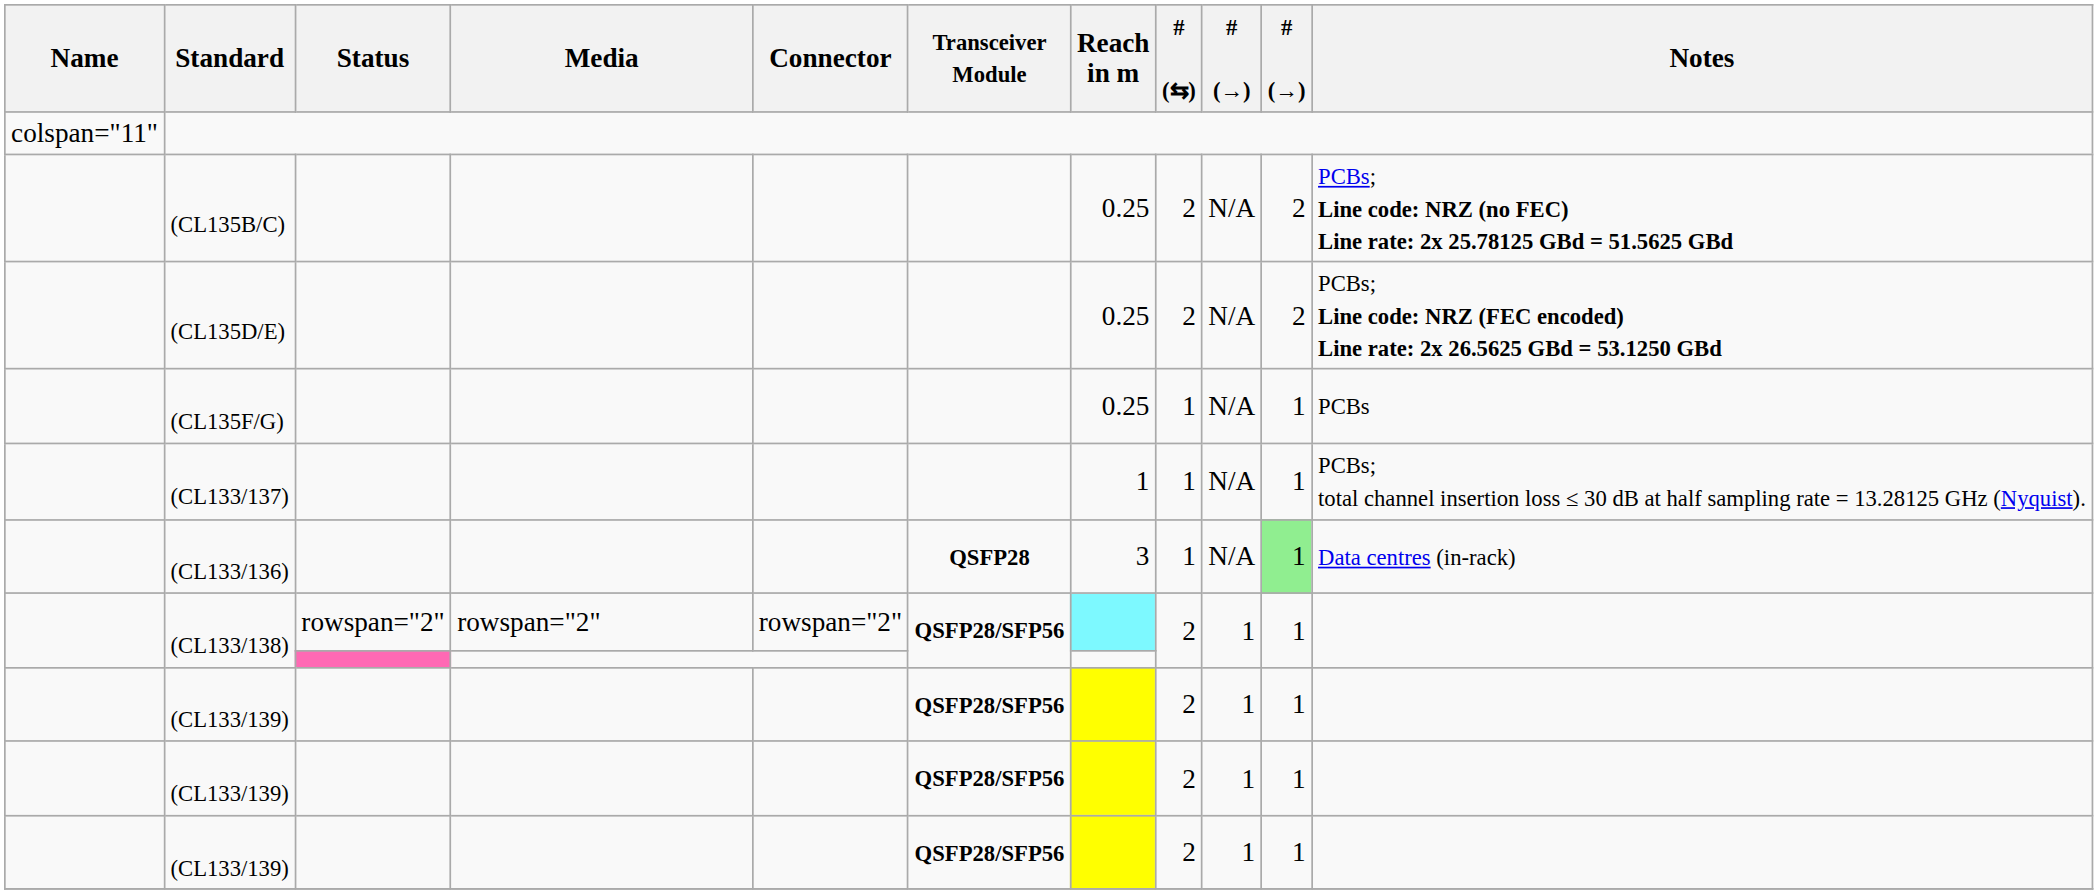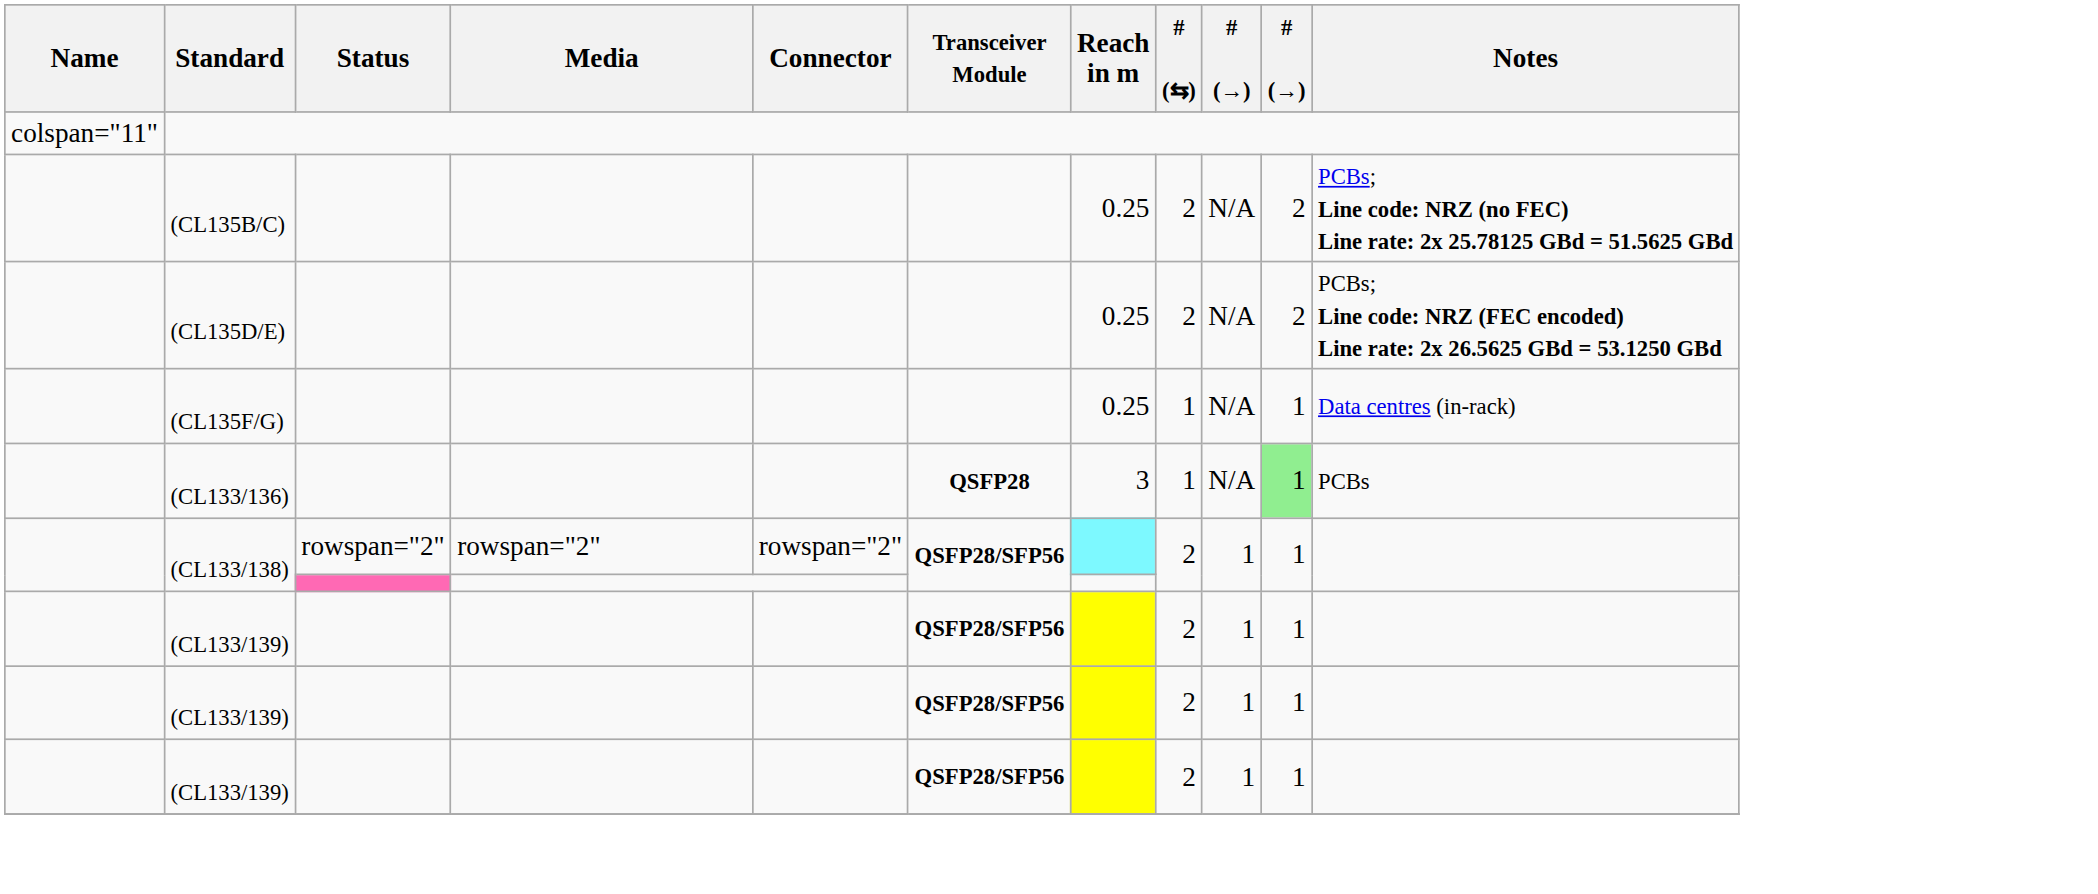(CL135F/G) | Notes: PCBs -> Data centres (in-rack)
- row: (CL133/137) | 1 | 1 | N/A | 1 | PCBs; total channel insertion loss ≤ 30 dB at half sampling rate = 13.28125 GHz (Nyquist).
(CL133/136) | Notes: Data centres (in-rack) -> PCBs
